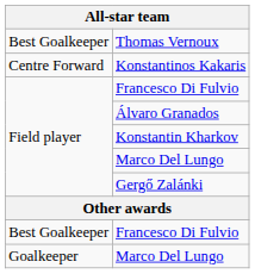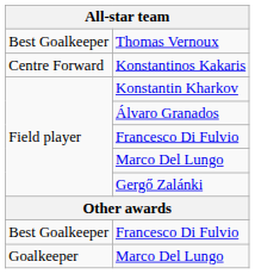row 4 | column 2: Francesco Di Fulvio -> Konstantin Kharkov
row 6 | column 2: Konstantin Kharkov -> Francesco Di Fulvio
